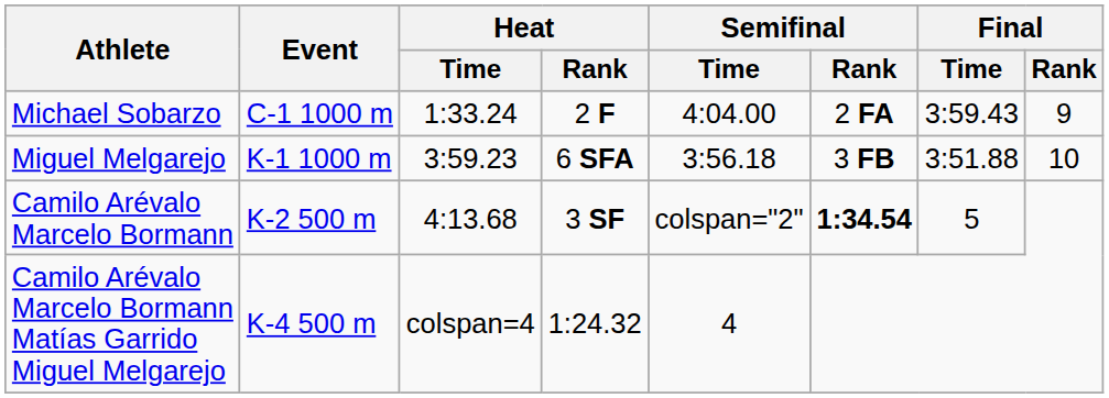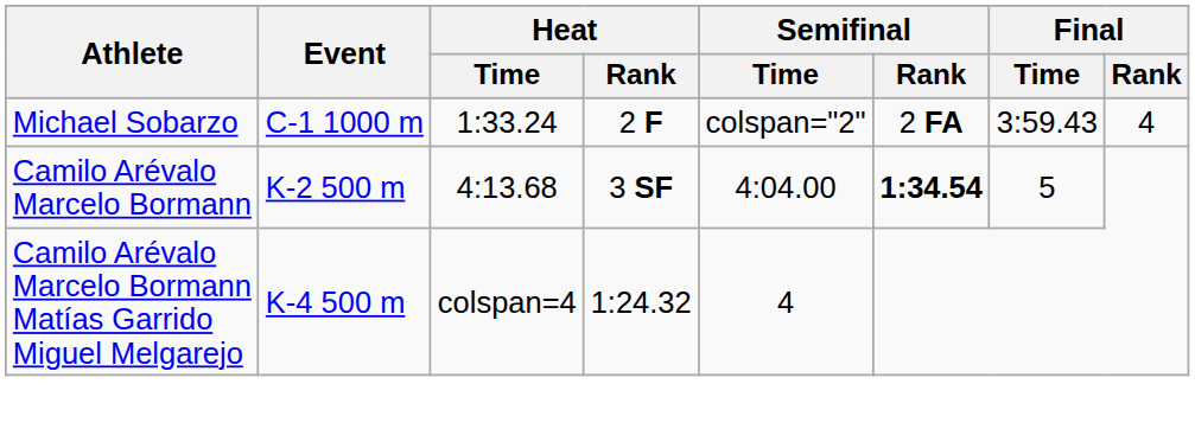Michael Sobarzo | Semifinal / Time: 4:04.00 -> colspan="2"
Michael Sobarzo | Final / Rank: 9 -> 4
- row: Miguel Melgarejo | K-1 1000 m | 3:59.23 | 6 SFA | 3:56.18 | 3 FB | 3:51.88 | 10
Camilo Arévalo Marcelo Bormann | Semifinal / Time: colspan="2" -> 4:04.00
